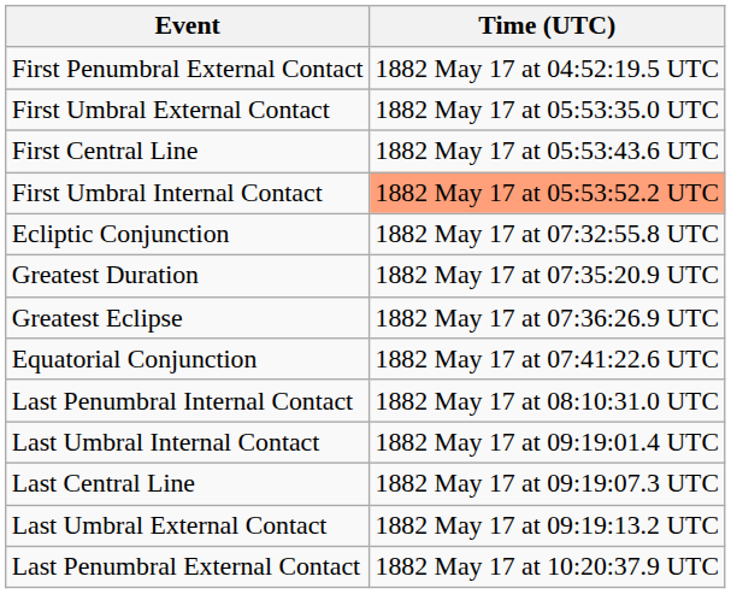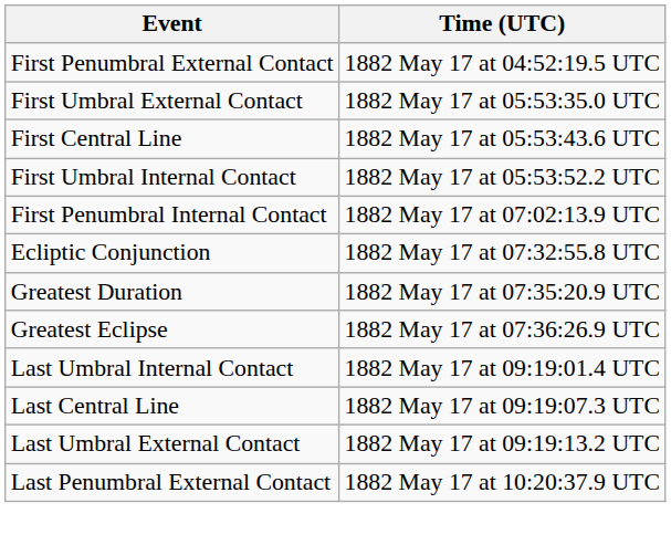First Umbral Internal Contact | Time (UTC): lightsalmon background -> no background
+ row: First Penumbral Internal Contact | 1882 May 17 at 07:02:13.9 UTC
- row: Equatorial Conjunction | 1882 May 17 at 07:41:22.6 UTC
- row: Last Penumbral Internal Contact | 1882 May 17 at 08:10:31.0 UTC
